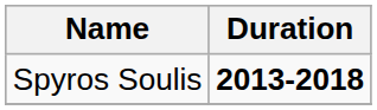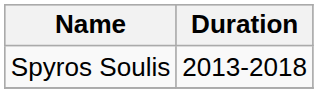Spyros Soulis | Duration: bold -> normal
